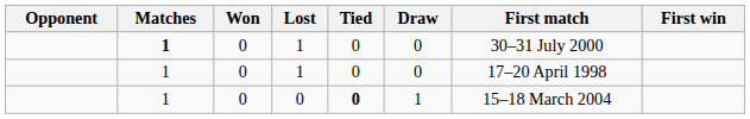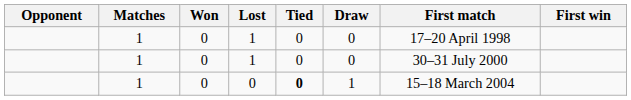row 2 | Matches: bold -> normal
row 2 | First match: 30–31 July 2000 -> 17–20 April 1998
row 3 | First match: 17–20 April 1998 -> 30–31 July 2000
